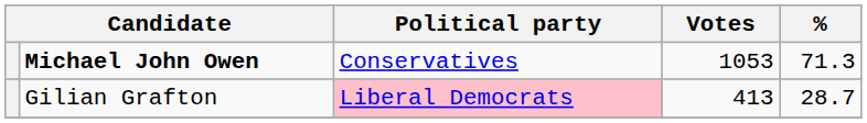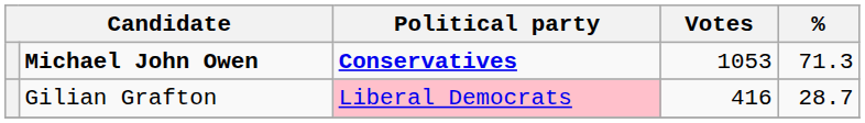Michael John Owen | Political party: normal -> bold
Gilian Grafton | Votes: 413 -> 416
